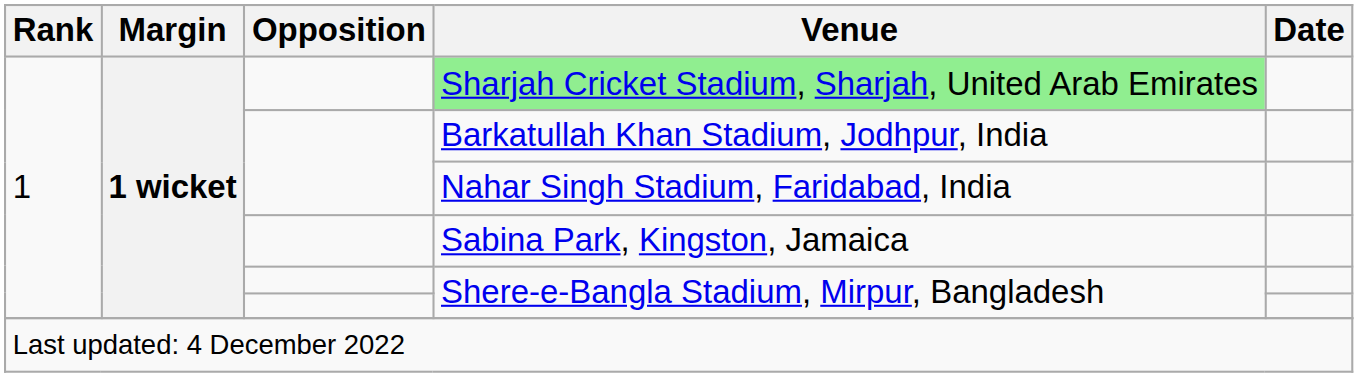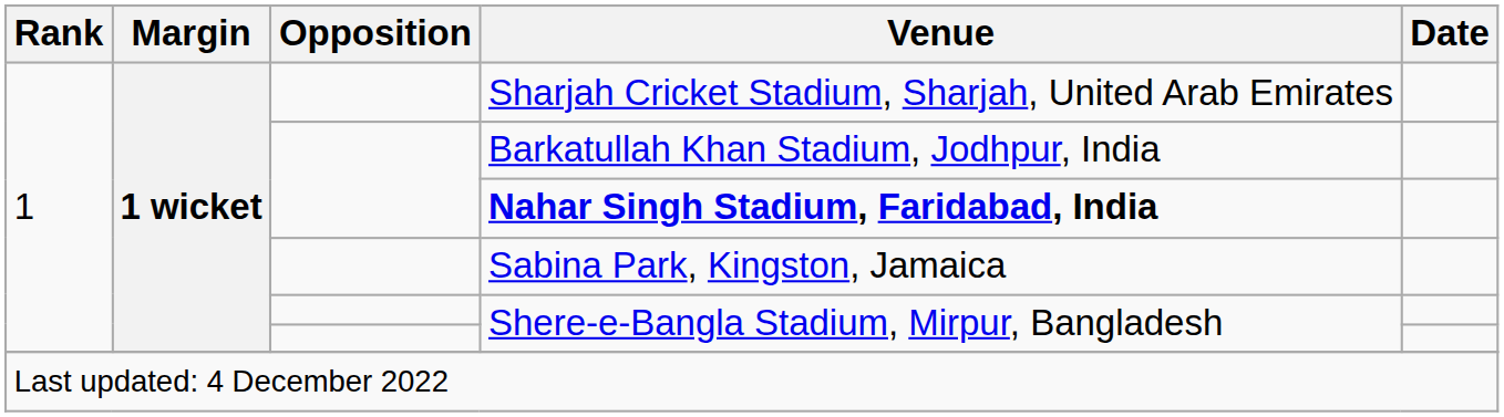Sharjah Cricket Stadium, Sharjah, United Arab Emirates | Venue: lightgreen background -> no background
Nahar Singh Stadium, Faridabad, India | Venue: normal -> bold
